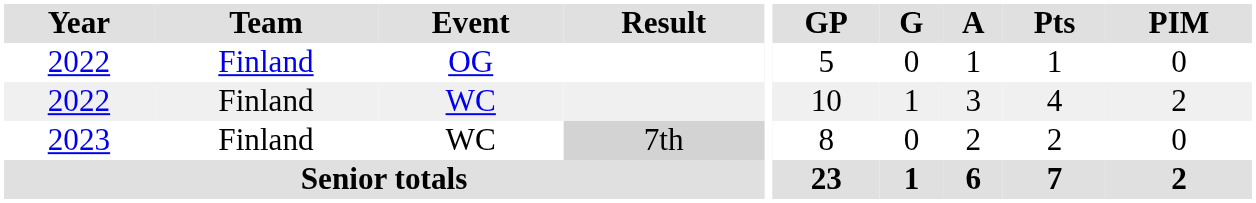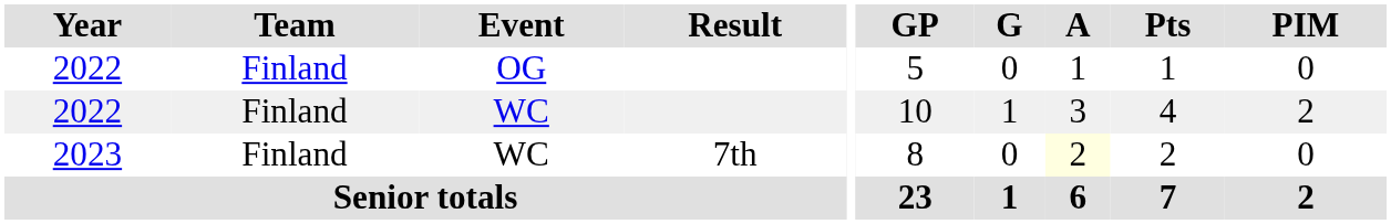2023 | Result: lightgrey background -> no background
2023 | A: no background -> lightyellow background
